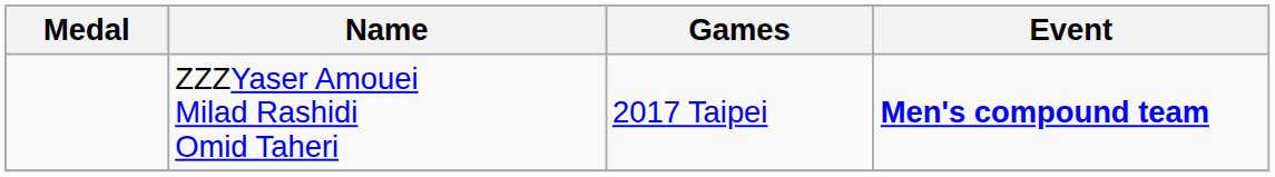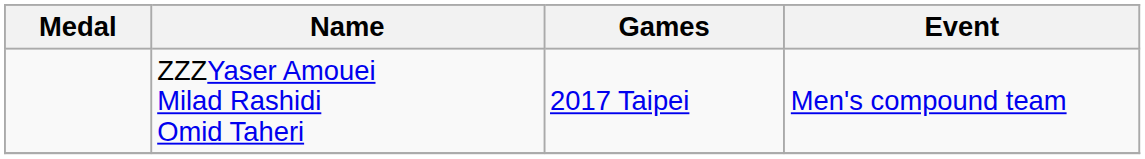ZZZYaser Amouei Milad Rashidi Omid Taheri | Event: bold -> normal
